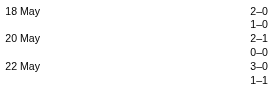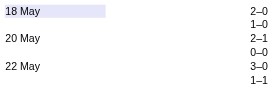2–0 | column 1: no background -> lavender background
